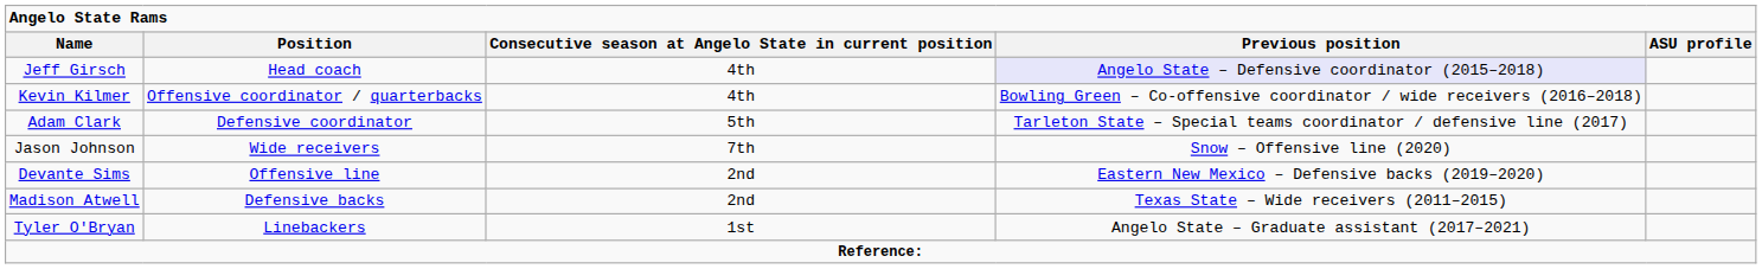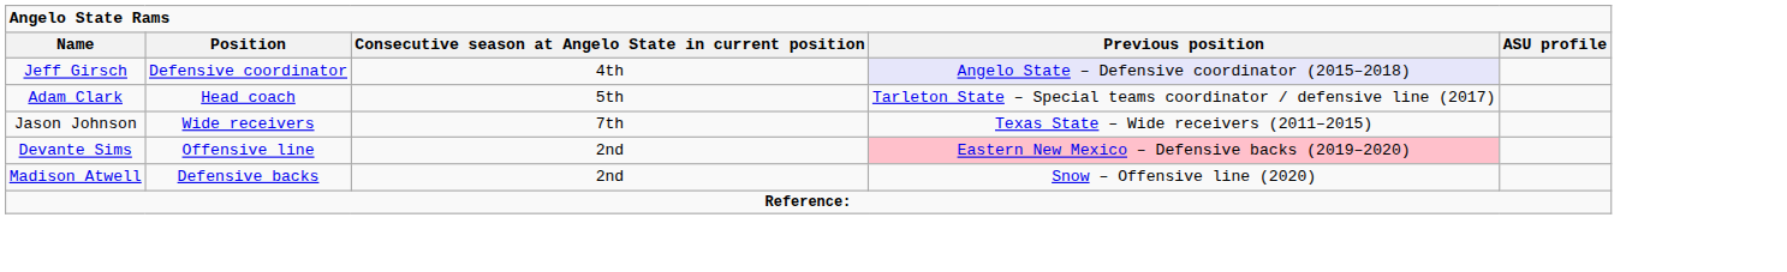Jeff Girsch | Position: Head coach -> Defensive coordinator
- row: Kevin Kilmer | Offensive coordinator / quarterbacks | 4th | Bowling Green – Co-offensive coordinator / wide receivers (2016–2018)
Adam Clark | Position: Defensive coordinator -> Head coach
Jason Johnson | Previous position: Snow – Offensive line (2020) -> Texas State – Wide receivers (2011–2015)
Devante Sims | Previous position: no background -> pink background
Madison Atwell | Previous position: Texas State – Wide receivers (2011–2015) -> Snow – Offensive line (2020)
- row: Tyler O'Bryan | Linebackers | 1st | Angelo State – Graduate assistant (2017–2021)
